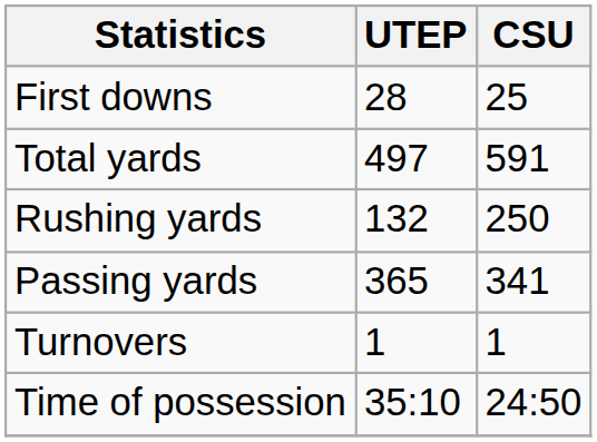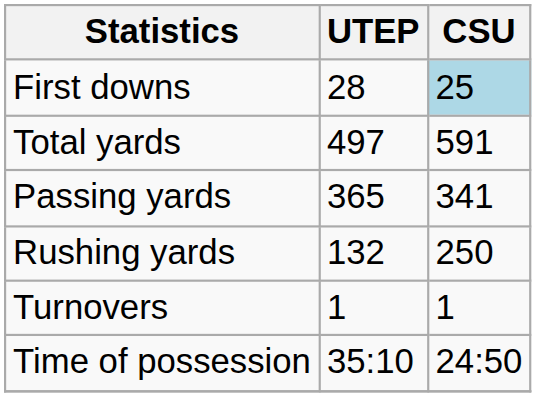First downs | CSU: no background -> lightblue background
rows swapped: Rushing yards <-> Passing yards
